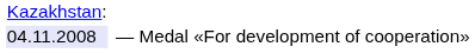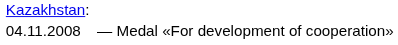— Medal «For development of cooperation» | column 1: lavender background -> no background
